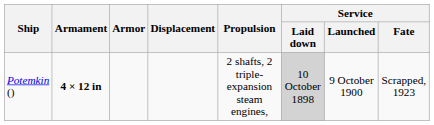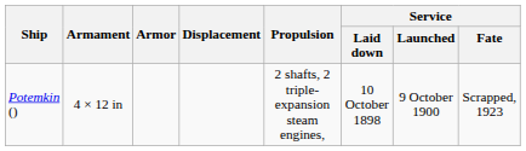Potemkin () | Armament: bold -> normal
Potemkin () | Service / Laid down: lightgrey background -> no background
